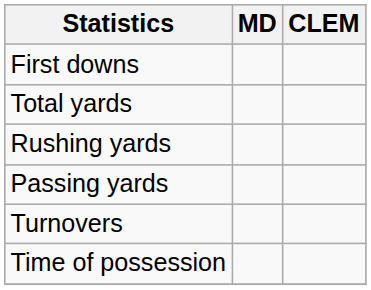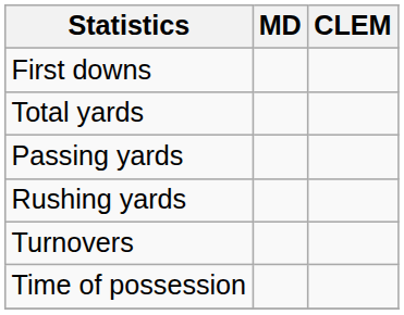rows swapped: Rushing yards <-> Passing yards
